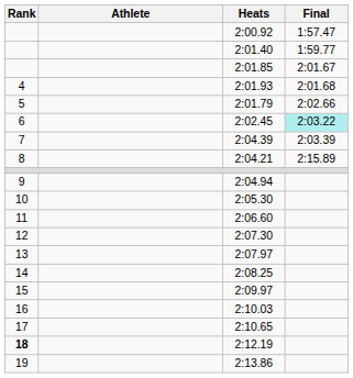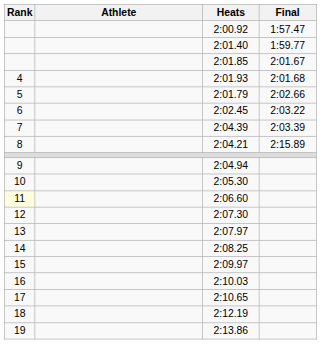2:02.45 | Final: paleturquoise background -> no background
2:06.60 | Rank: no background -> lightyellow background
2:12.19 | Rank: bold -> normal
